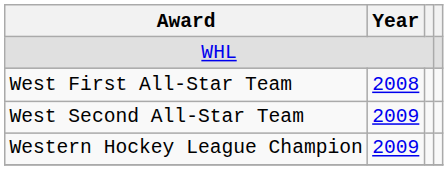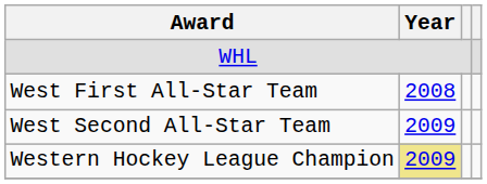Western Hockey League Champion | Year: no background -> khaki background
